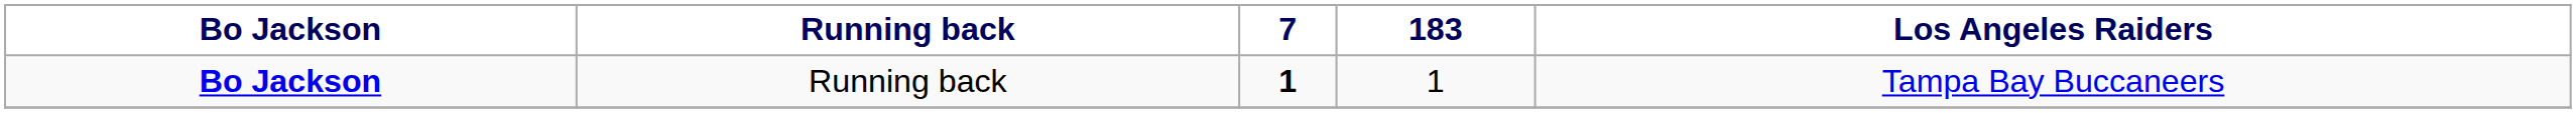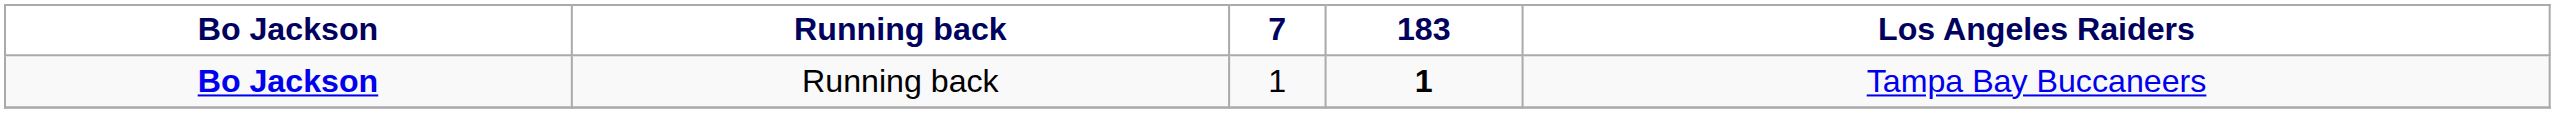row 2 | 7: bold -> normal
row 2 | 183: normal -> bold
